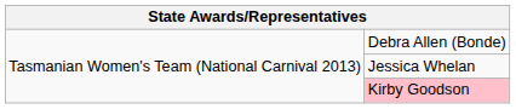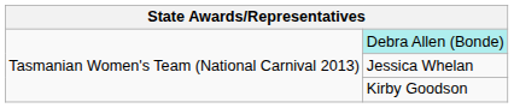Debra Allen (Bonde) | column 2: no background -> paleturquoise background
Kirby Goodson | column 2: pink background -> no background
